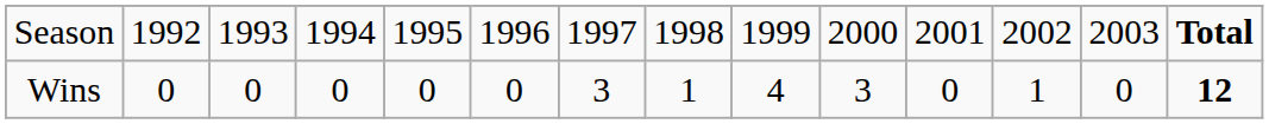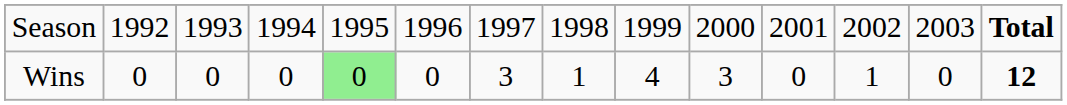Wins | column 5: no background -> lightgreen background
